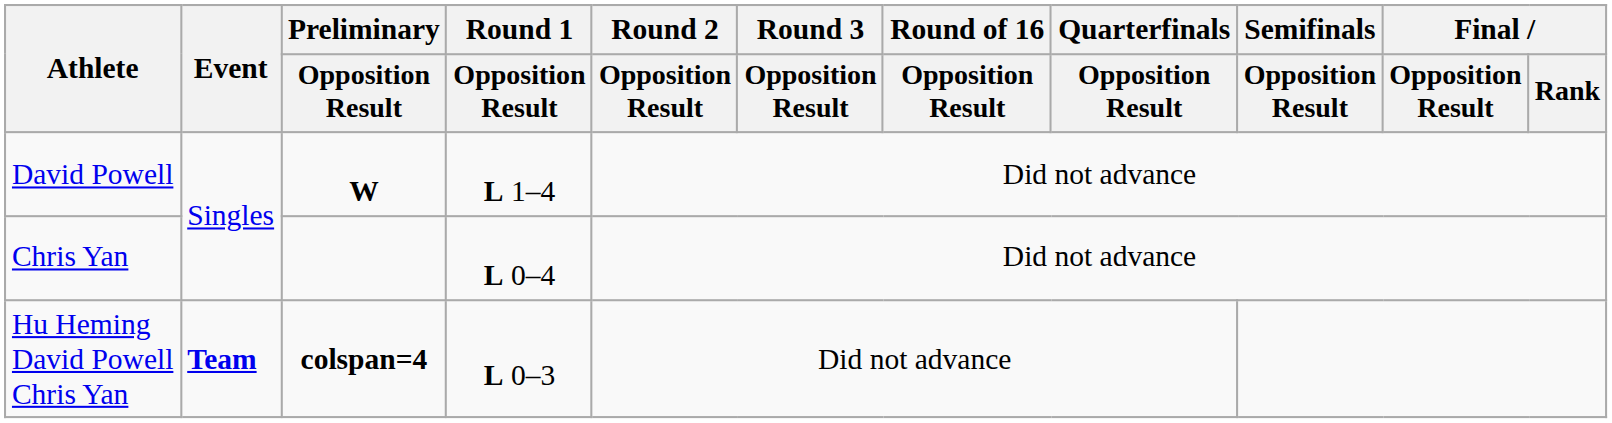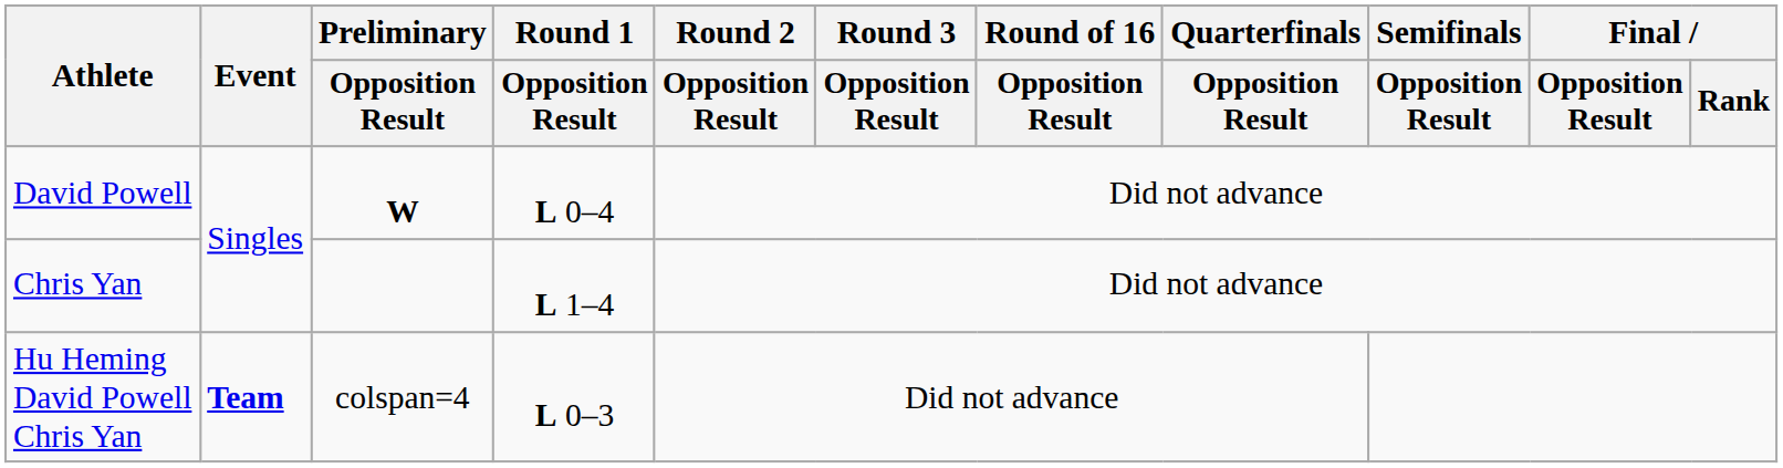David Powell | Round 1 / Opposition Result: L 1–4 -> L 0–4
Chris Yan | Round 1 / Opposition Result: L 0–4 -> L 1–4
Hu Heming David Powell Chris Yan | Preliminary / Opposition Result: bold -> normal
